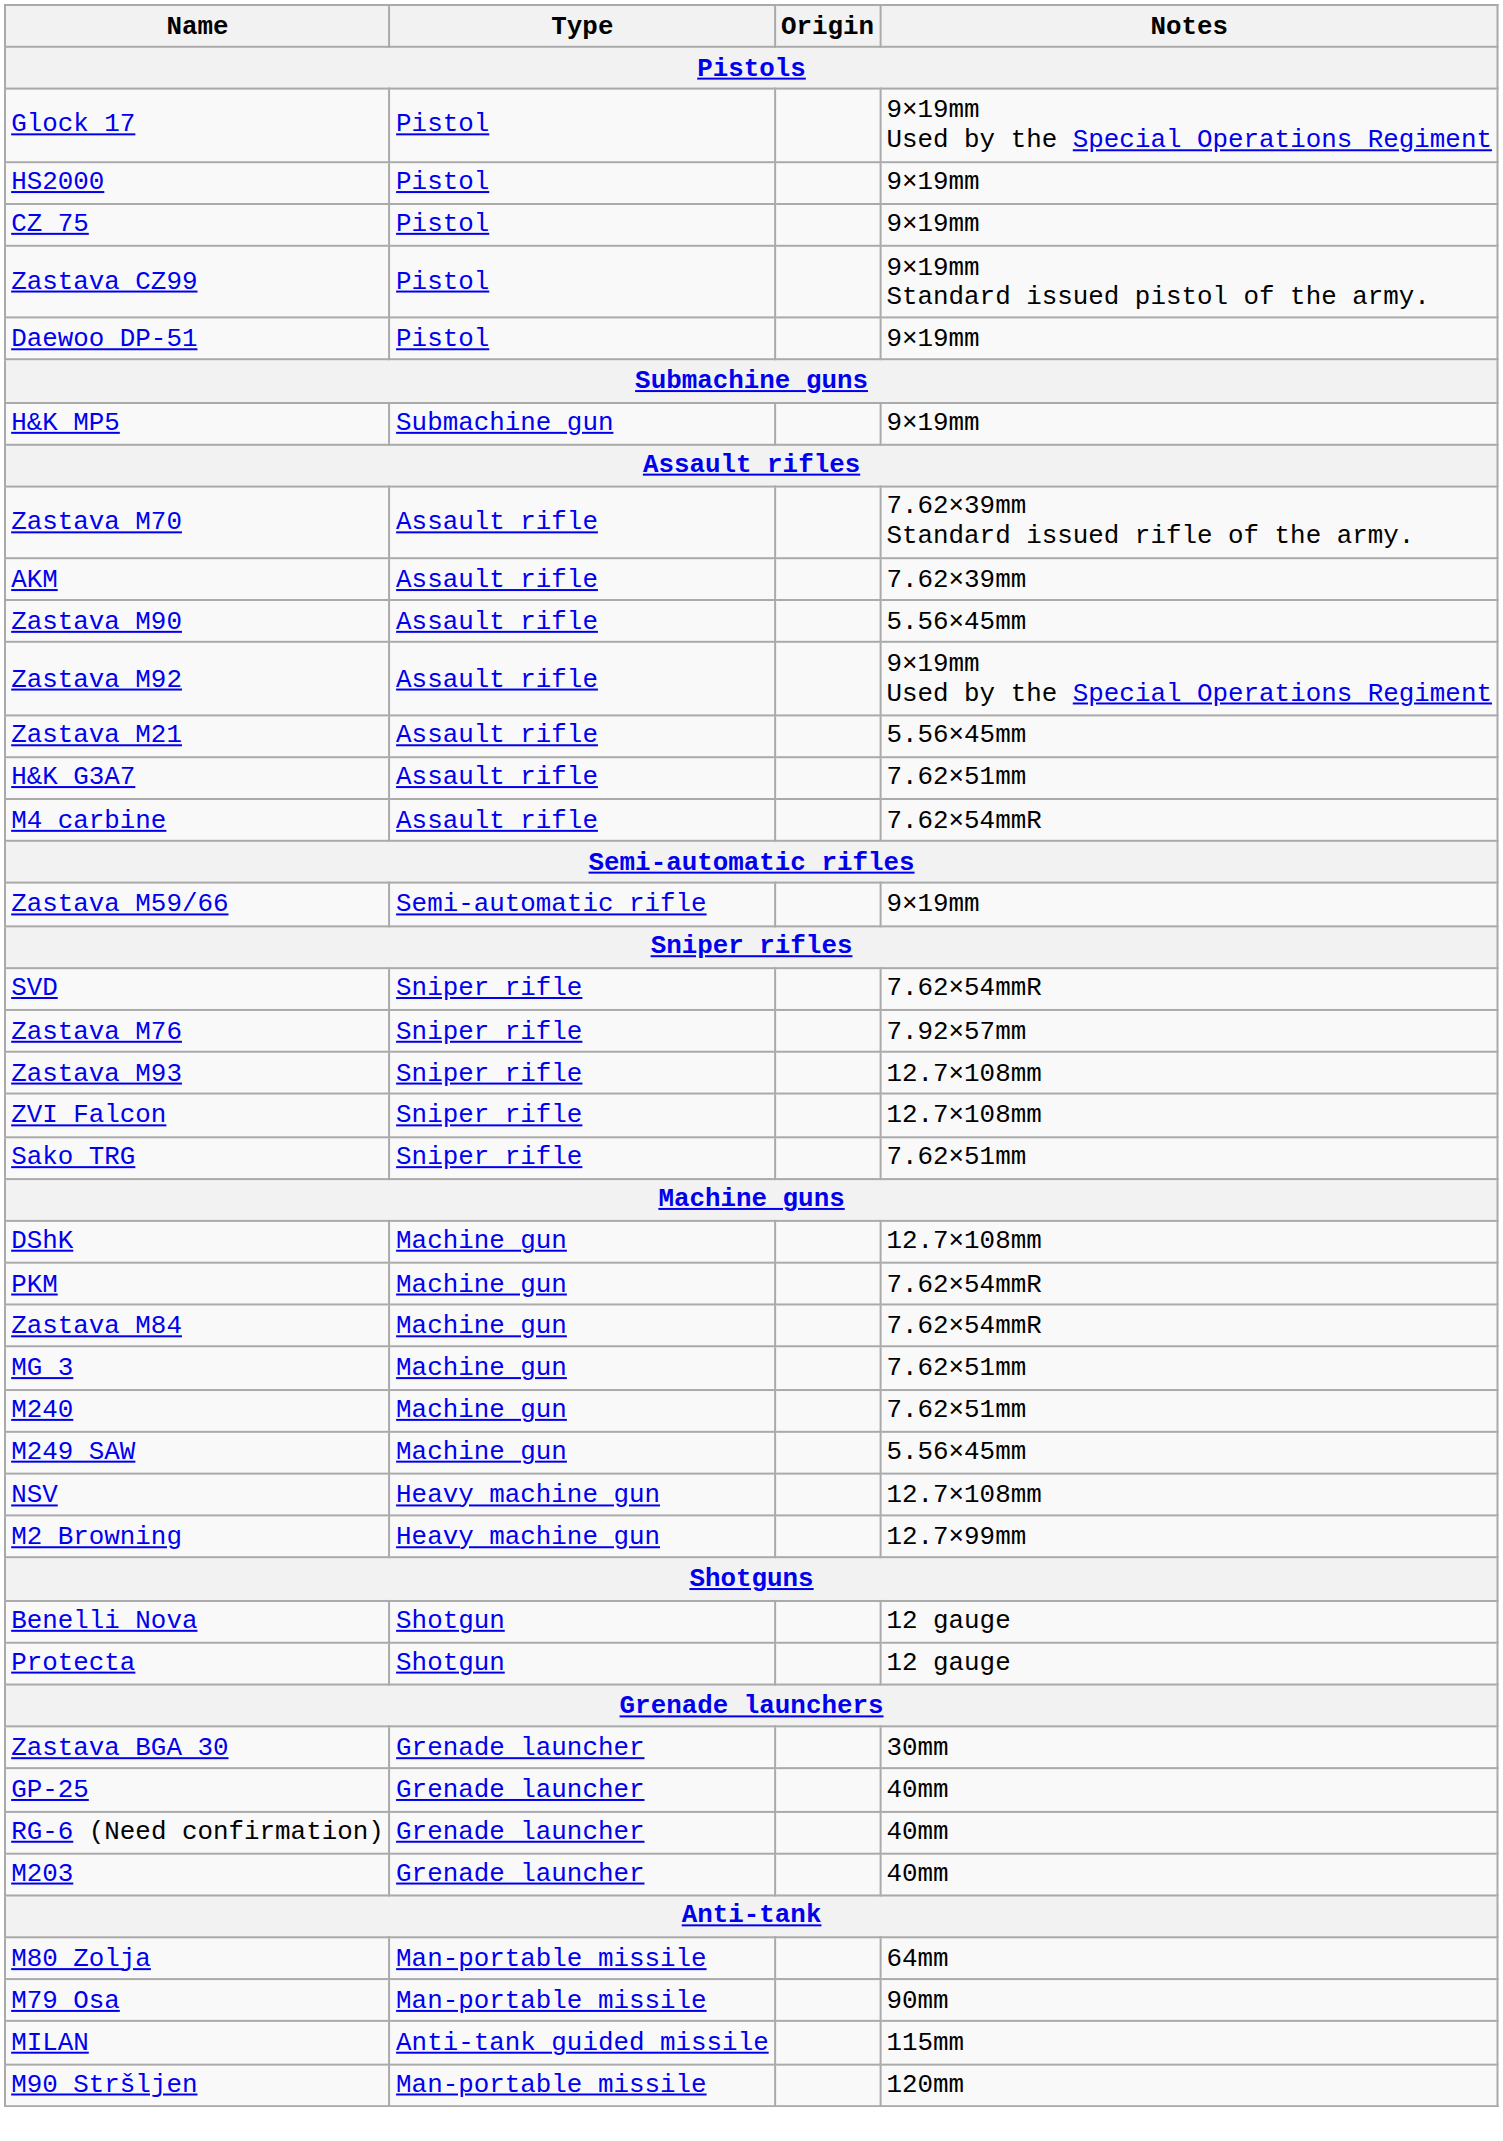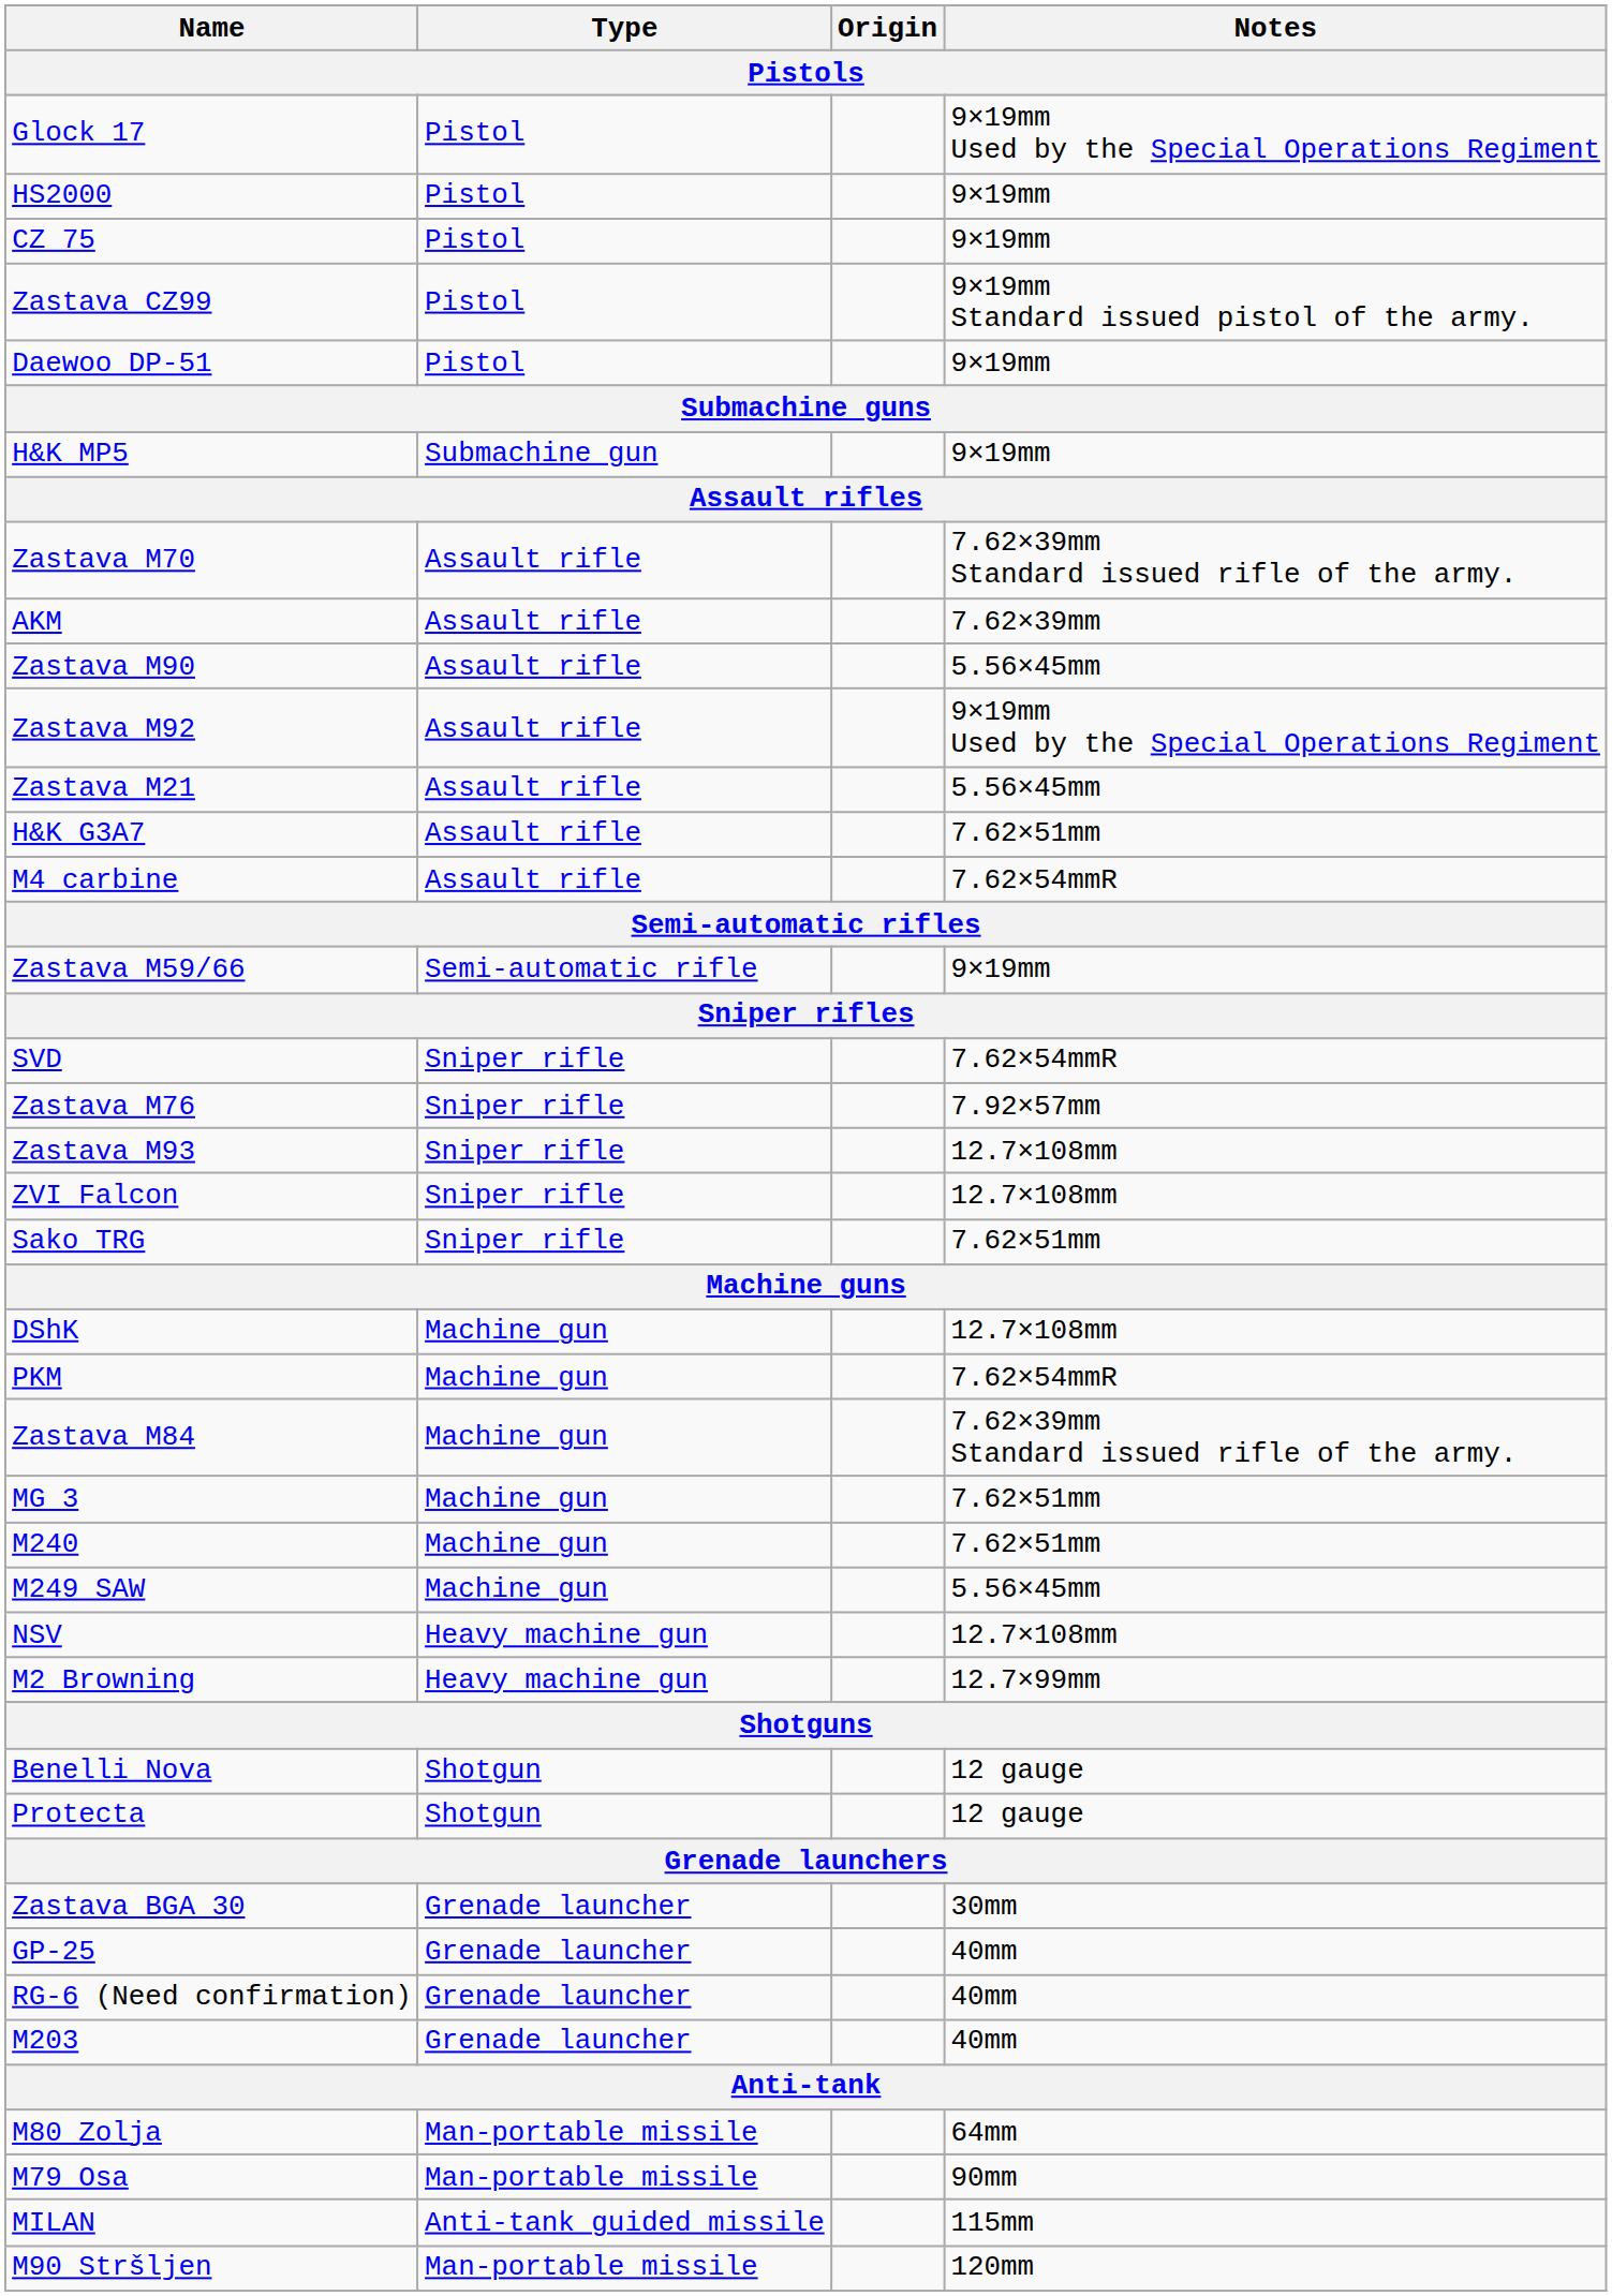Zastava M84 | Notes: 7.62×54mmR -> 7.62×39mm Standard issued rifle of the army.
